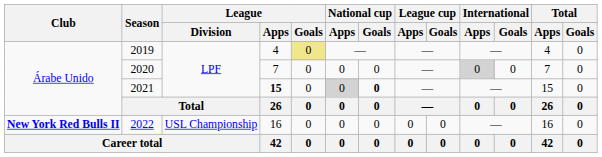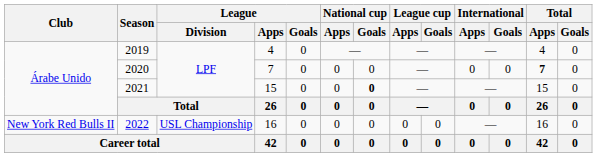2019 | League / Goals: khaki background -> no background
2020 | International / Apps: lightgrey background -> no background
2020 | Total / Apps: normal -> bold
2021 | League / Apps: bold -> normal
2021 | National cup / Apps: lightgrey background -> no background
2022 | Club: bold -> normal
